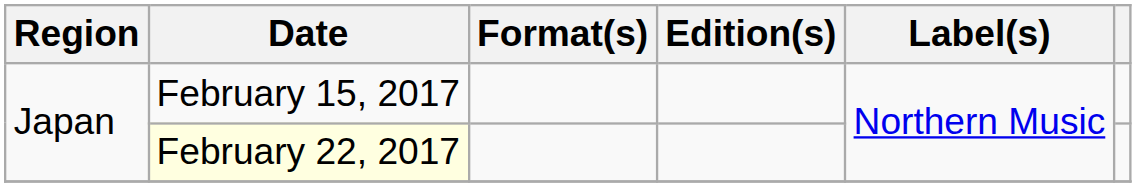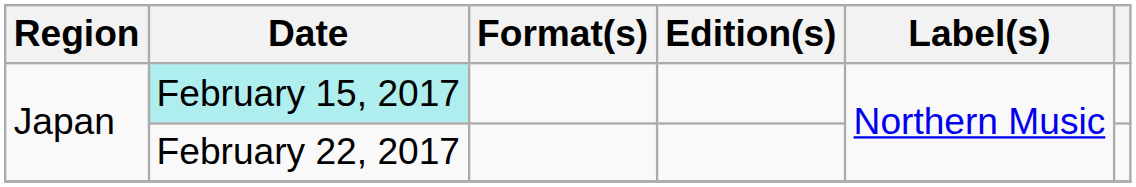February 15, 2017 | Date: no background -> paleturquoise background
February 22, 2017 | Date: lightyellow background -> no background
